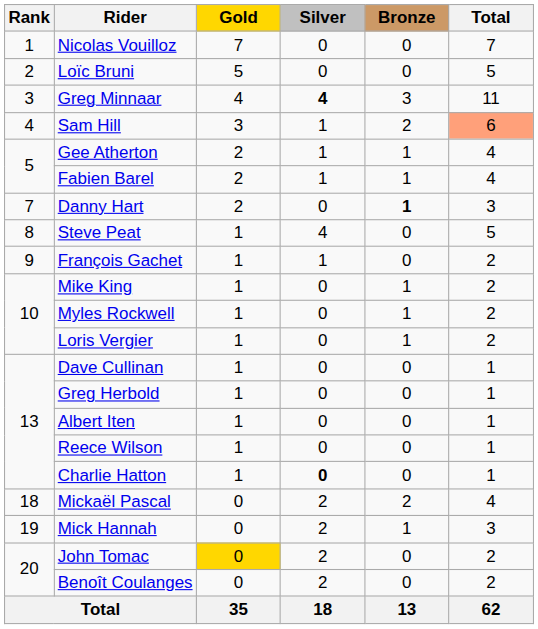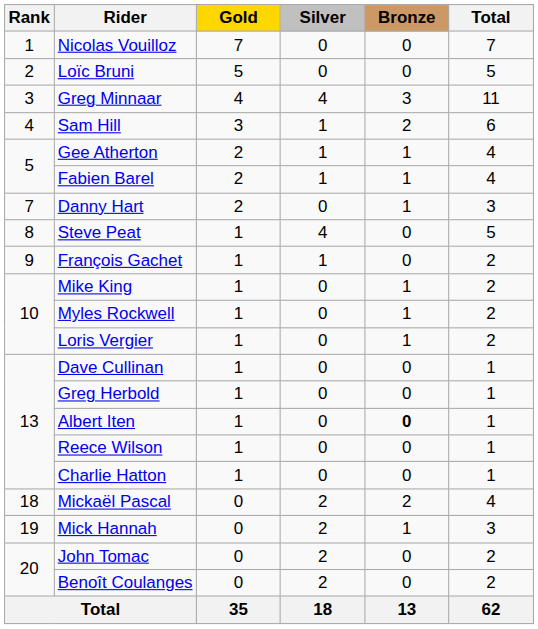Greg Minnaar | Silver: bold -> normal
Sam Hill | Total: lightsalmon background -> no background
Danny Hart | Bronze: bold -> normal
Albert Iten | Bronze: normal -> bold
Charlie Hatton | Silver: bold -> normal
John Tomac | Gold: gold background -> no background
